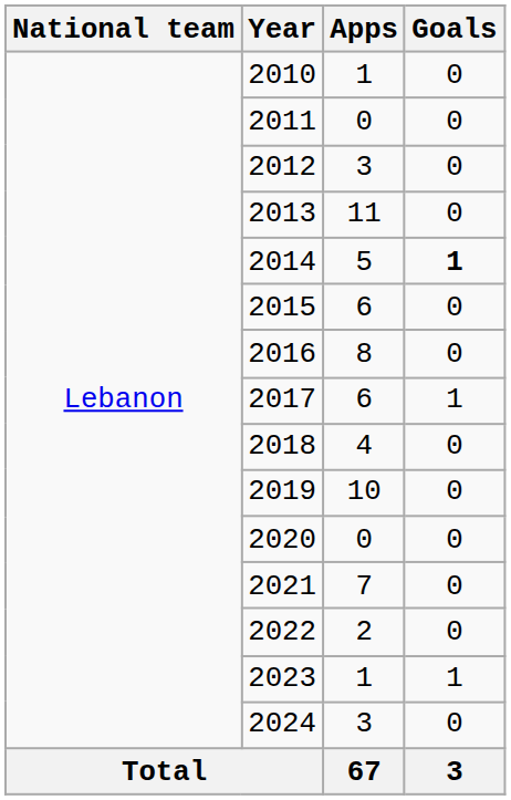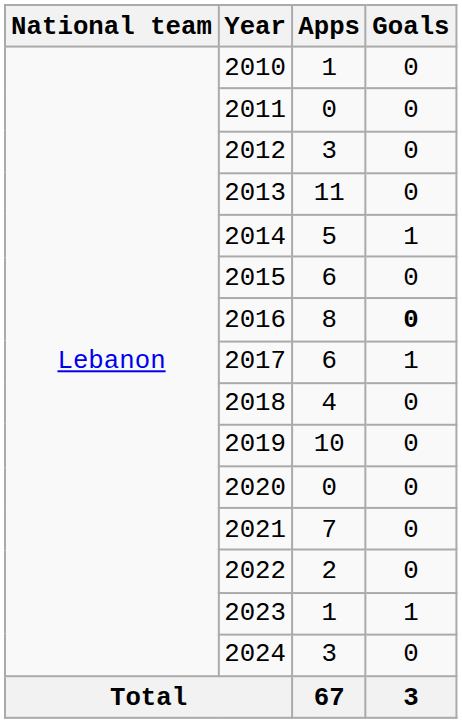2014 | Goals: bold -> normal
2016 | Goals: normal -> bold
